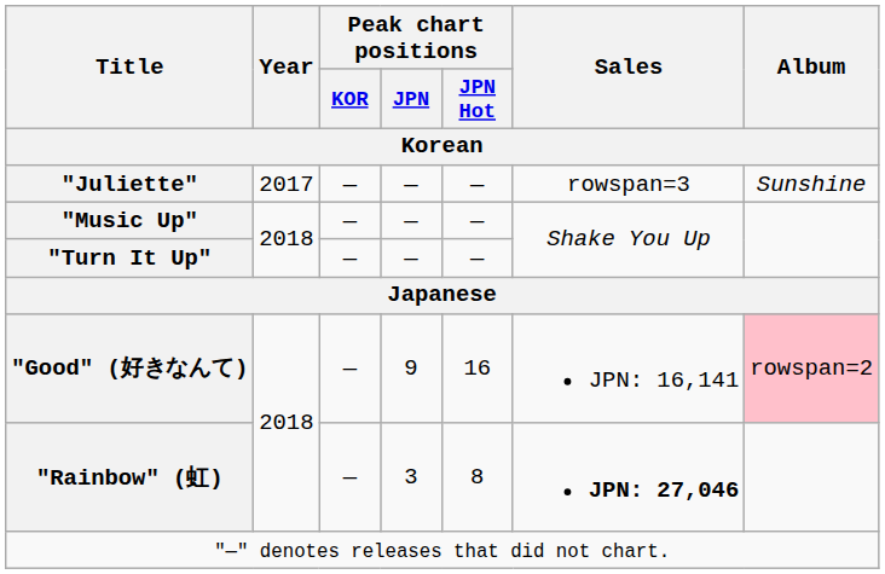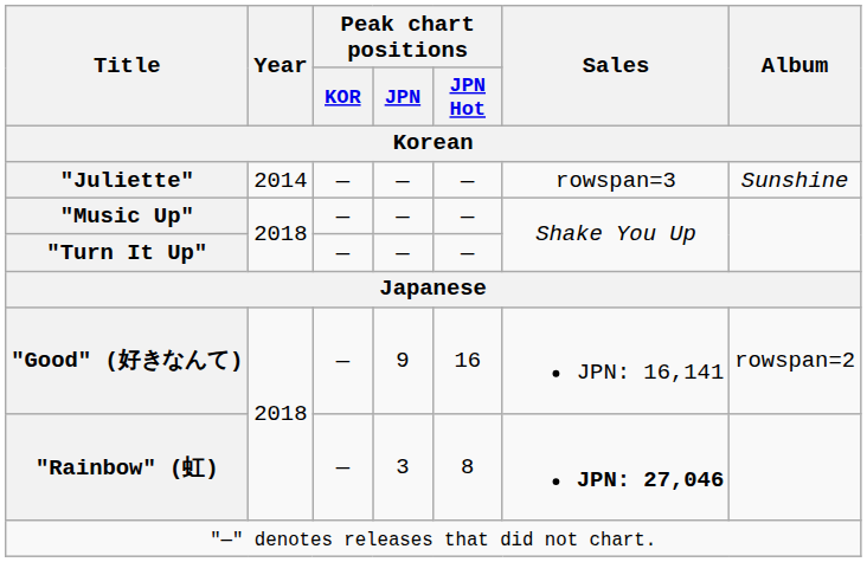"Juliette" | Year: 2017 -> 2014
"Good" (好きなんて) | Album: pink background -> no background
